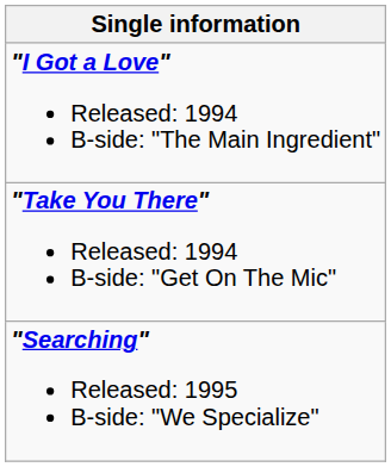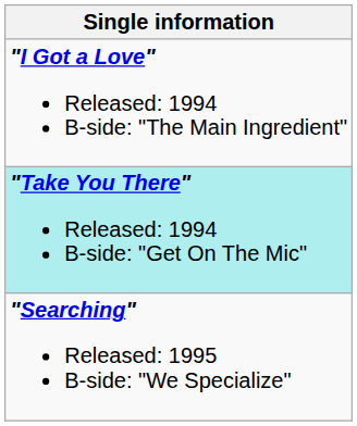row 3 | column 1: no background -> paleturquoise background
